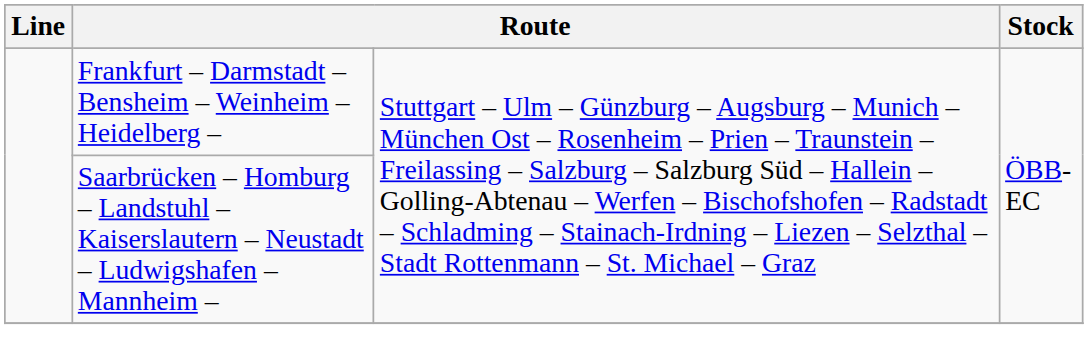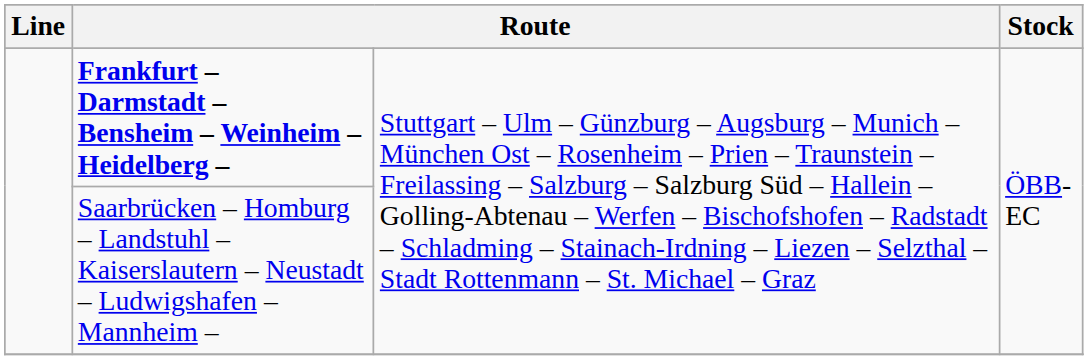Frankfurt – Darmstadt – Bensheim – Weinheim – Heidelberg – | column 2: normal -> bold
